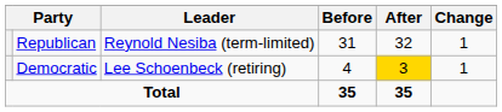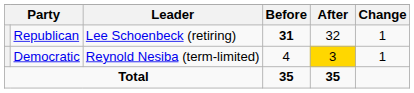Republican | Leader: Reynold Nesiba (term-limited) -> Lee Schoenbeck (retiring)
Republican | Before: normal -> bold
Democratic | Leader: Lee Schoenbeck (retiring) -> Reynold Nesiba (term-limited)
